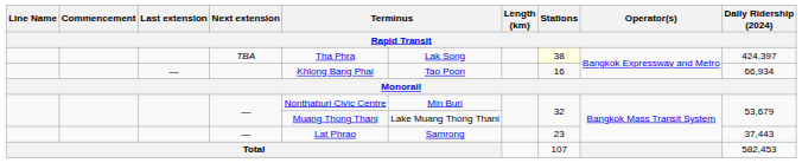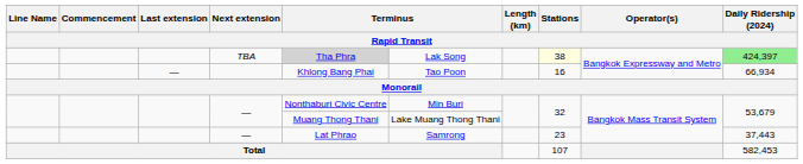TBA | column 5: no background -> lightgrey background
TBA | Daily Ridership (2024): no background -> lightgreen background
